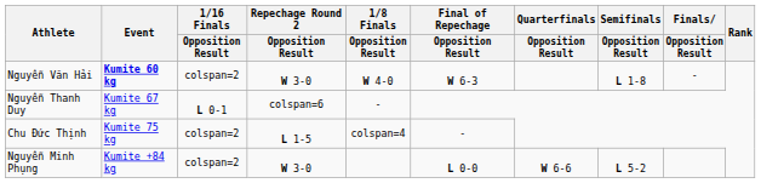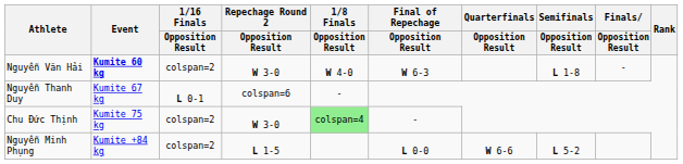Chu Đức Thịnh | Repechage Round 2 / Opposition Result: L 1-5 -> W 3-0
Chu Đức Thịnh | 1/8 Finals / Opposition Result: no background -> lightgreen background
Nguyễn Minh Phụng | Repechage Round 2 / Opposition Result: W 3-0 -> L 1-5
